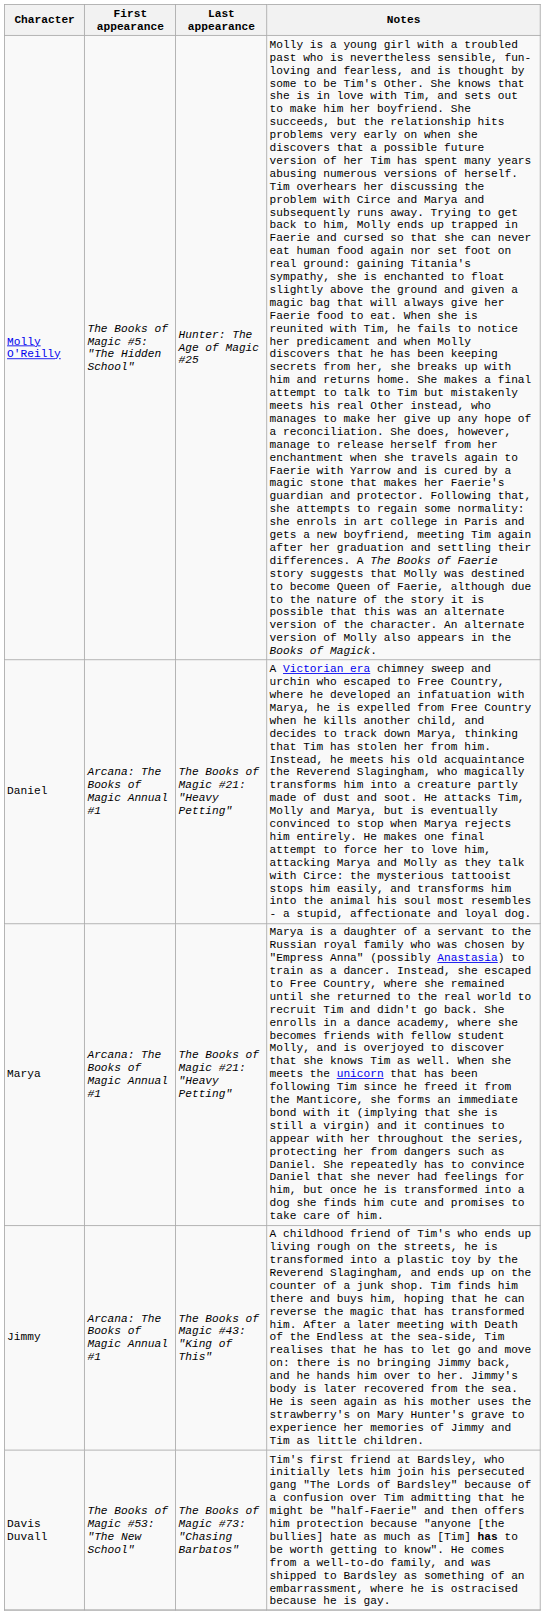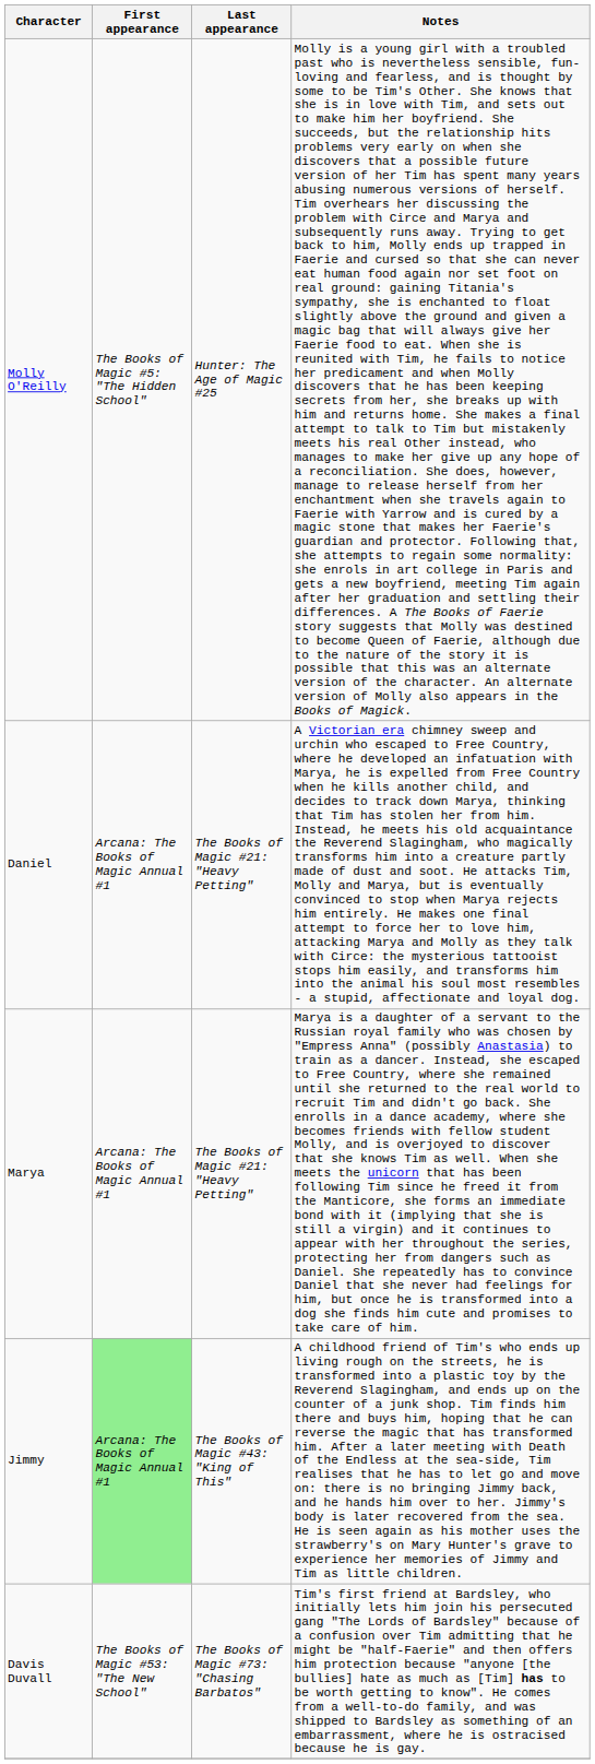Jimmy | First appearance: no background -> lightgreen background
